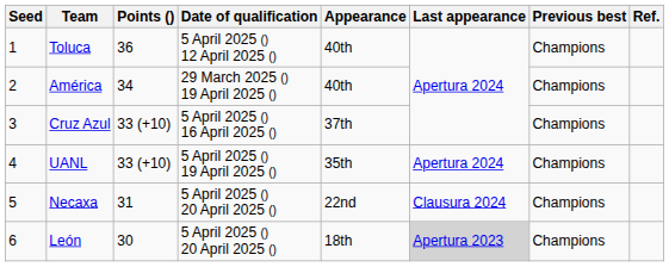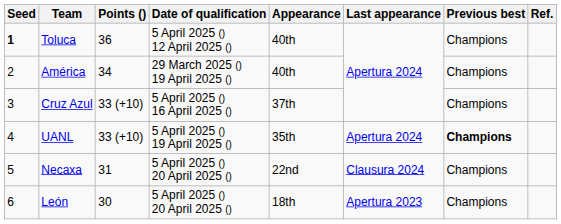Toluca | Seed: normal -> bold
UANL | Previous best: normal -> bold
León | Last appearance: lightgrey background -> no background
